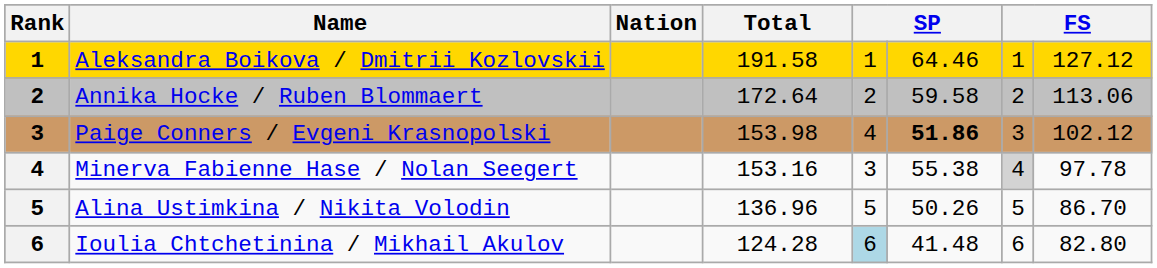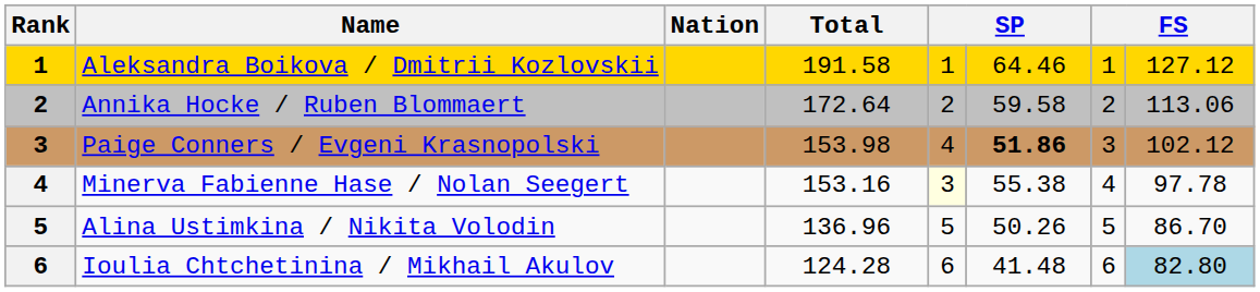Minerva Fabienne Hase / Nolan Seegert | column 5: no background -> lightyellow background
Minerva Fabienne Hase / Nolan Seegert | column 7: lightgrey background -> no background
Ioulia Chtchetinina / Mikhail Akulov | column 5: lightblue background -> no background
Ioulia Chtchetinina / Mikhail Akulov | column 8: no background -> lightblue background
